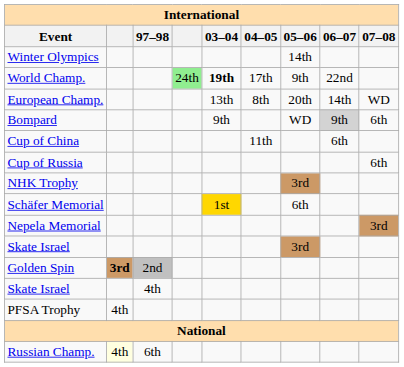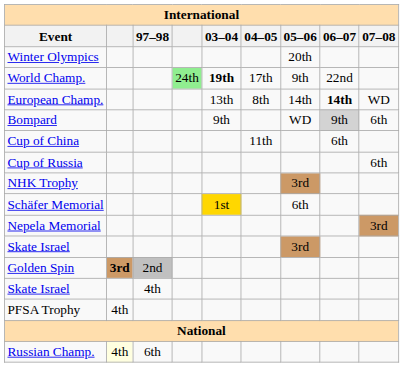Winter Olympics | 05–06: 14th -> 20th
European Champ. | 05–06: 20th -> 14th
European Champ. | 06–07: normal -> bold
